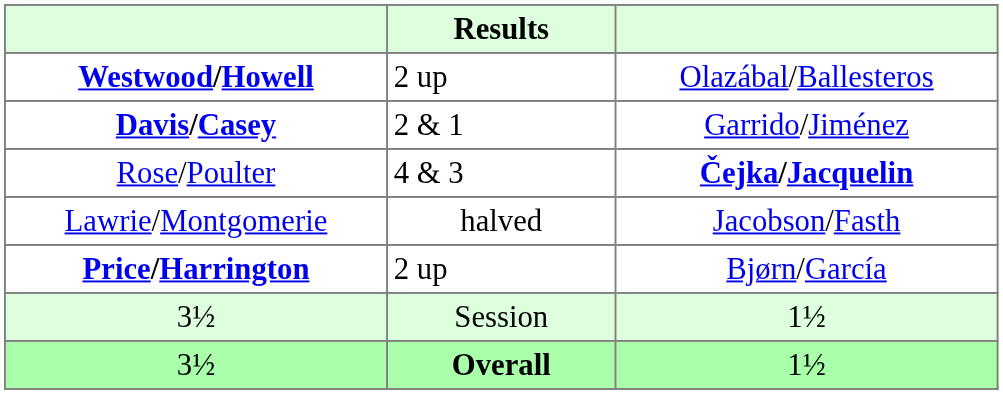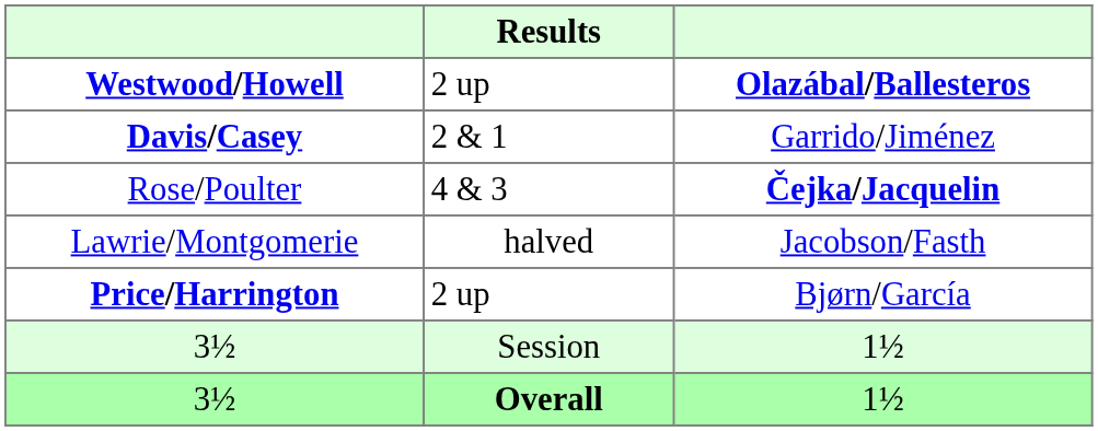Westwood/Howell | column 3: normal -> bold
